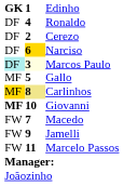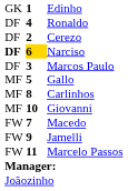Edinho | column 1: bold -> normal
Narciso | column 1: normal -> bold
Marcos Paulo | column 1: paleturquoise background -> no background
Marcos Paulo | column 2: lightyellow background -> no background
Carlinhos | column 1: gold background -> no background
Carlinhos | column 2: khaki background -> no background
Giovanni | column 1: bold -> normal
